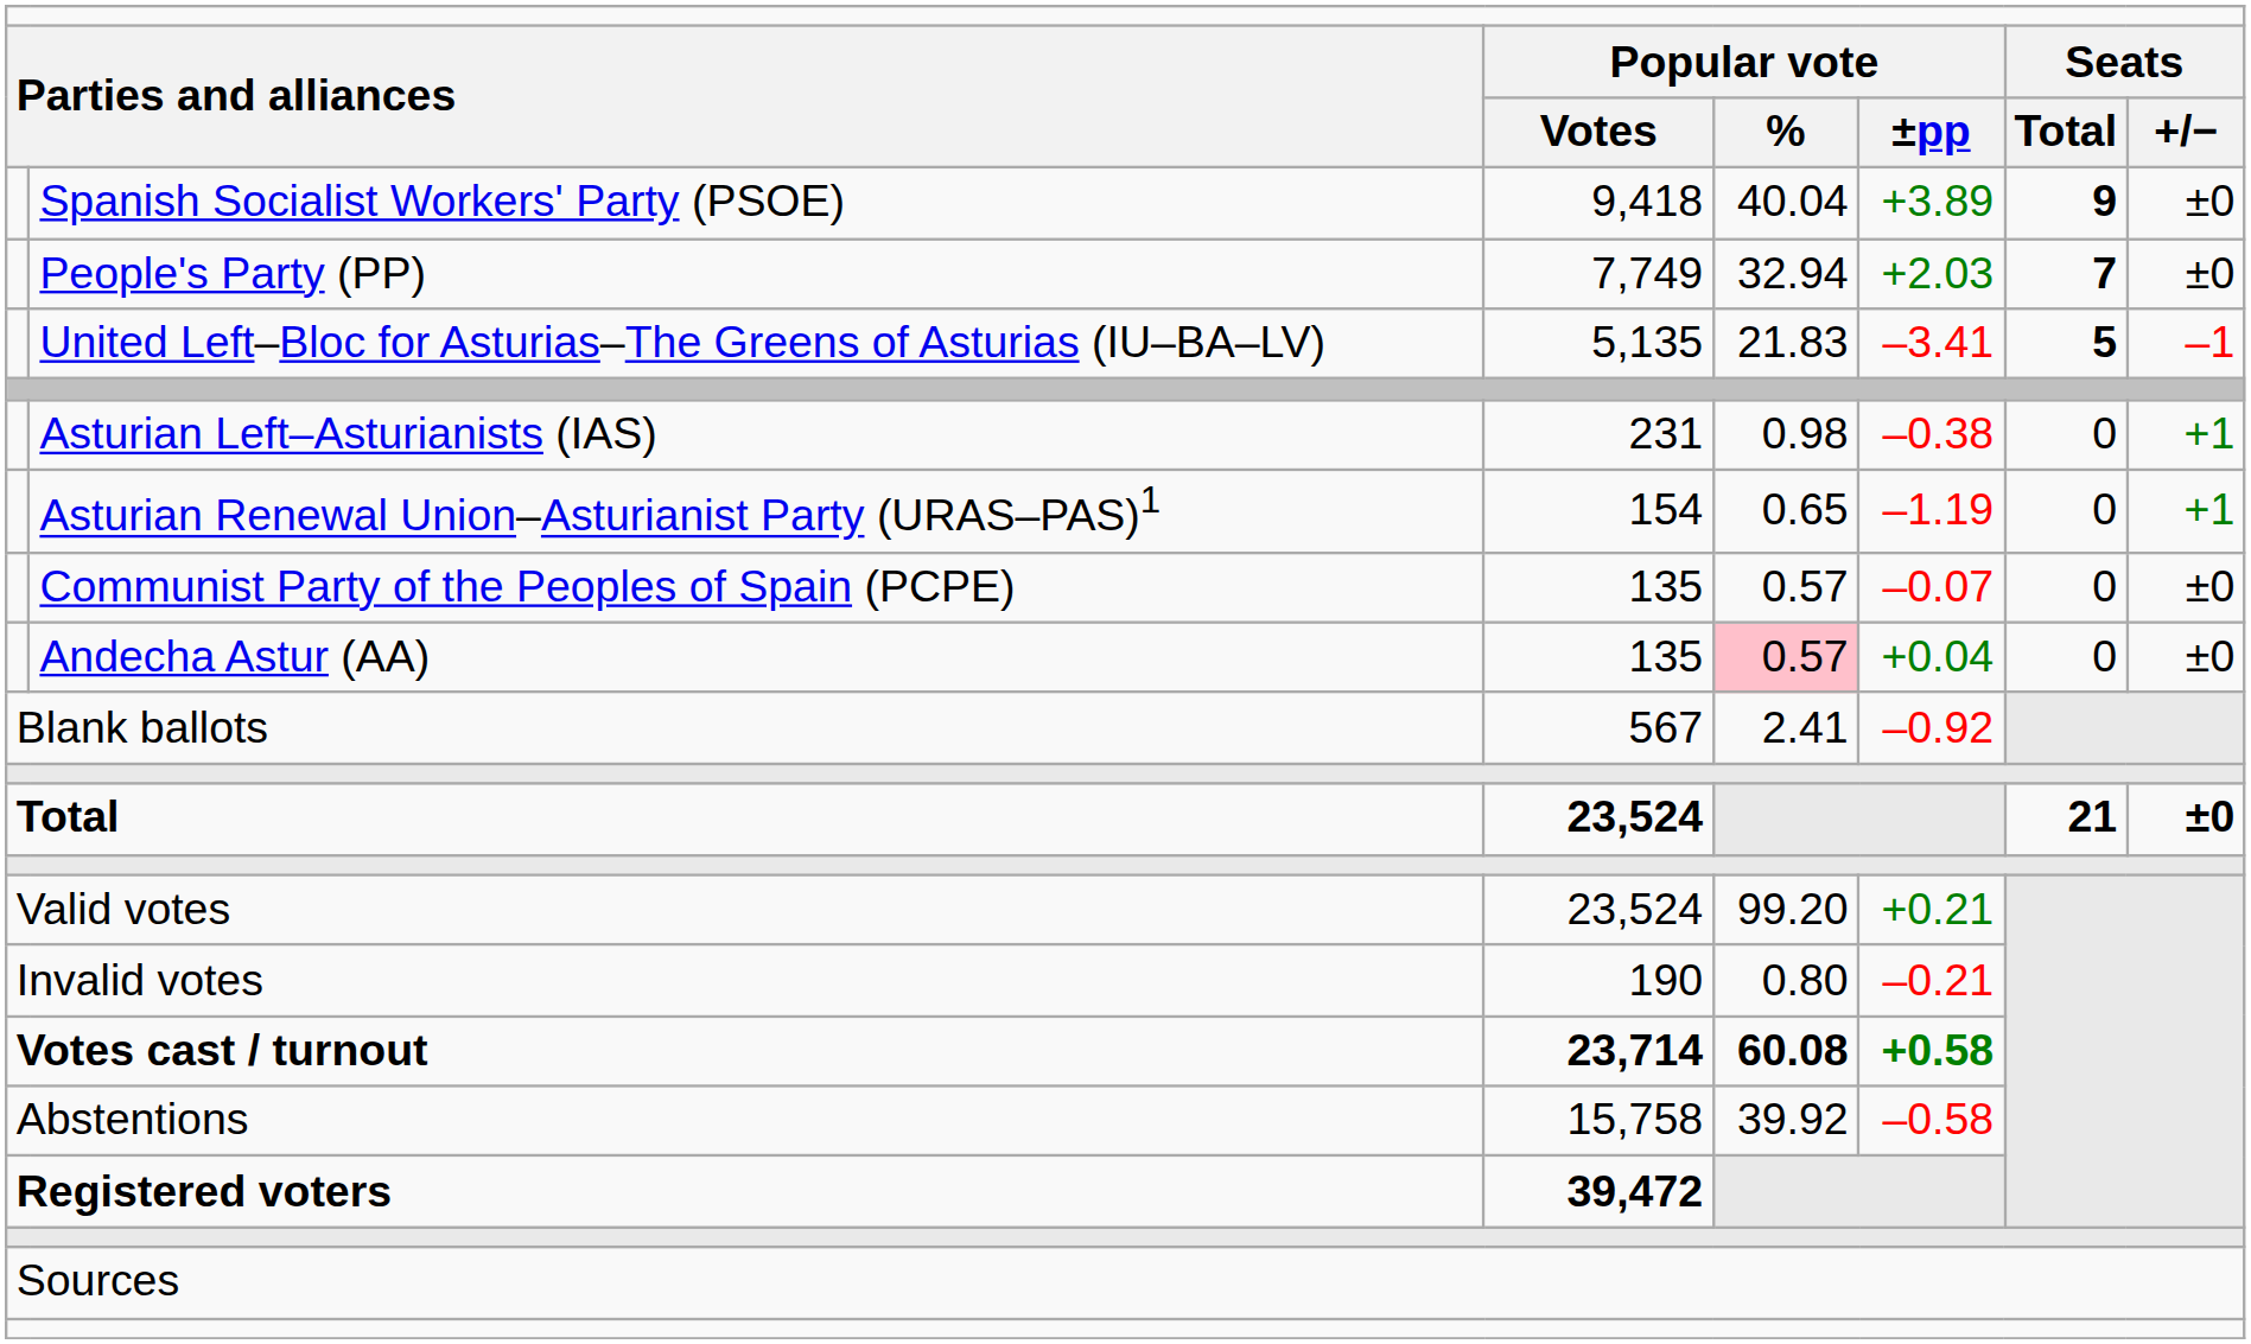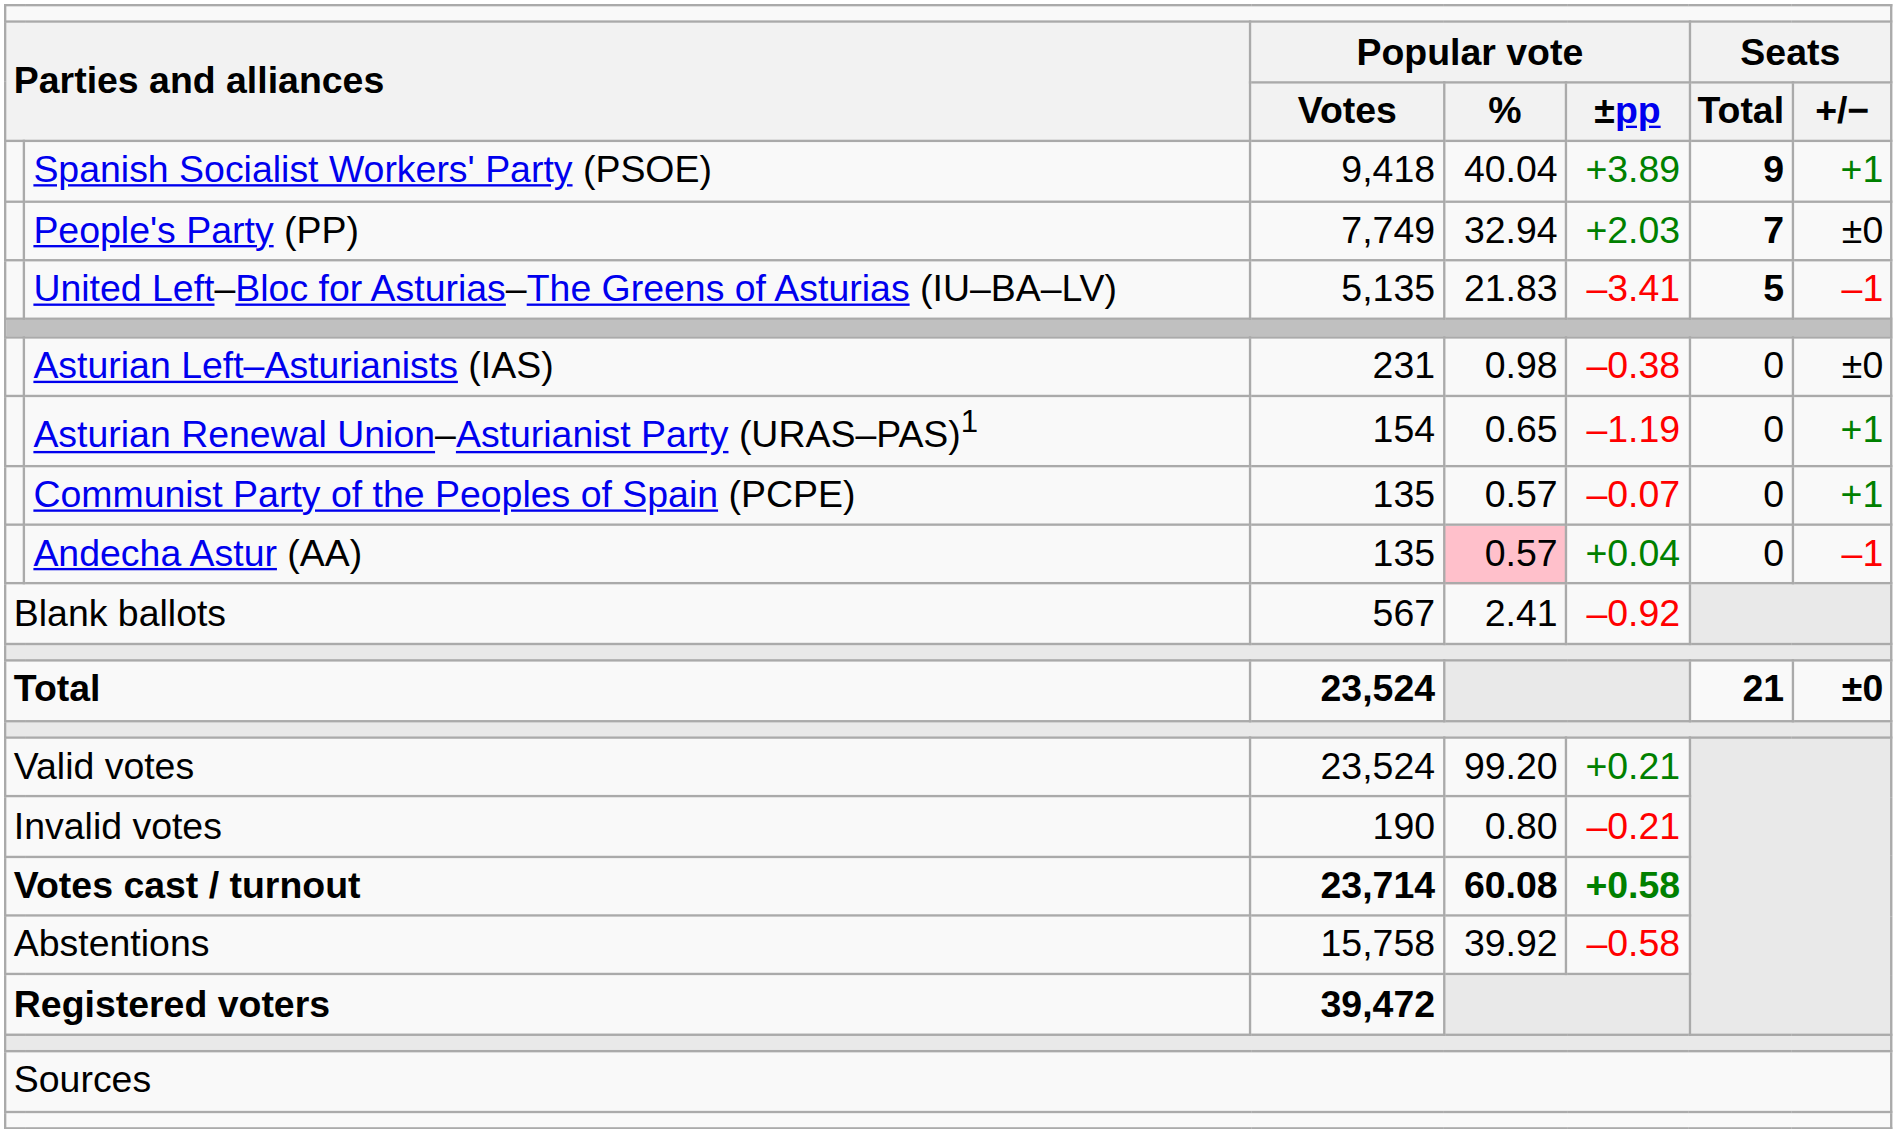Spanish Socialist Workers' Party (PSOE) | column 7: ±0 -> +1
Asturian Left–Asturianists (IAS) | column 7: +1 -> ±0
Communist Party of the Peoples of Spain (PCPE) | column 7: ±0 -> +1
Andecha Astur (AA) | column 7: ±0 -> –1
